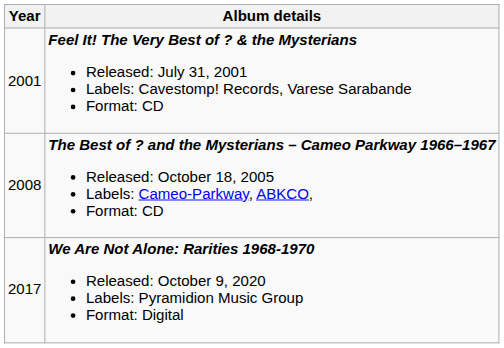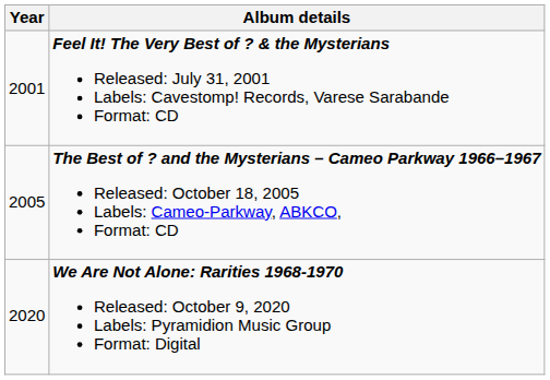row 3 | Year: 2008 -> 2005
row 4 | Year: 2017 -> 2020
